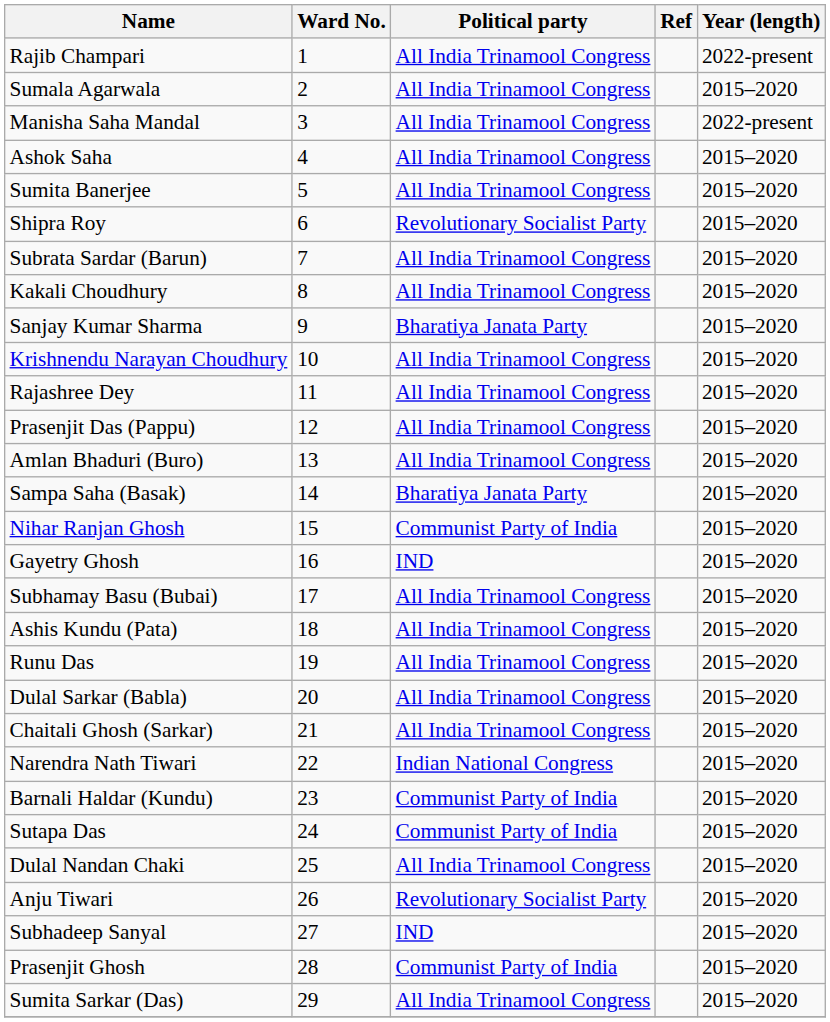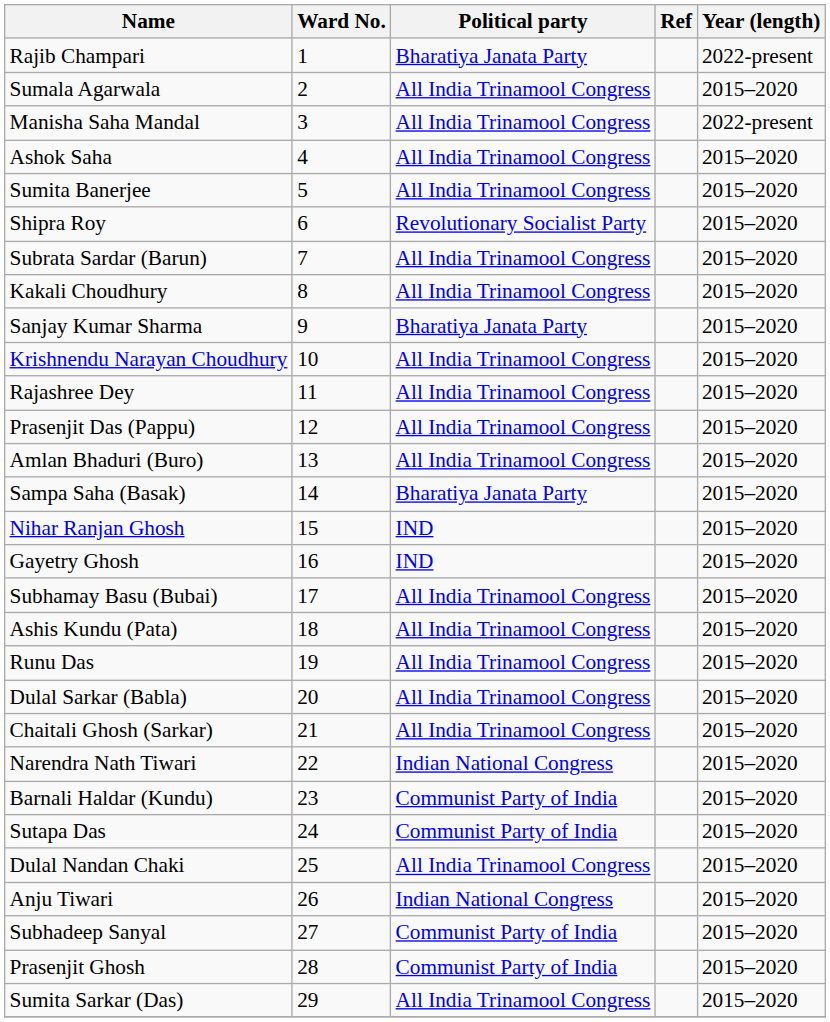Rajib Champari | Political party: All India Trinamool Congress -> Bharatiya Janata Party
Nihar Ranjan Ghosh | Political party: Communist Party of India -> IND
Anju Tiwari | Political party: Revolutionary Socialist Party -> Indian National Congress
Subhadeep Sanyal | Political party: IND -> Communist Party of India
